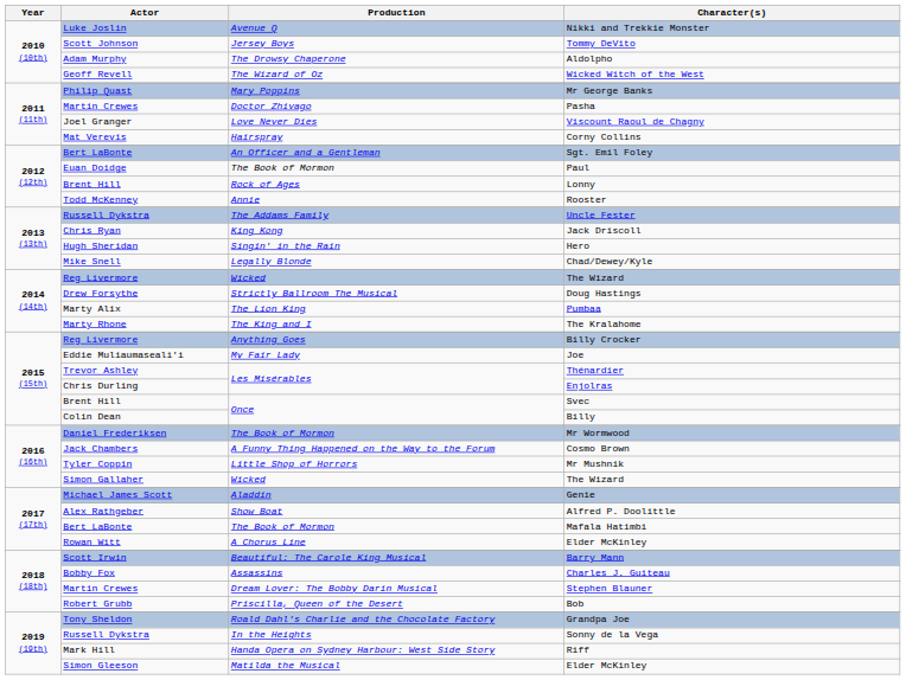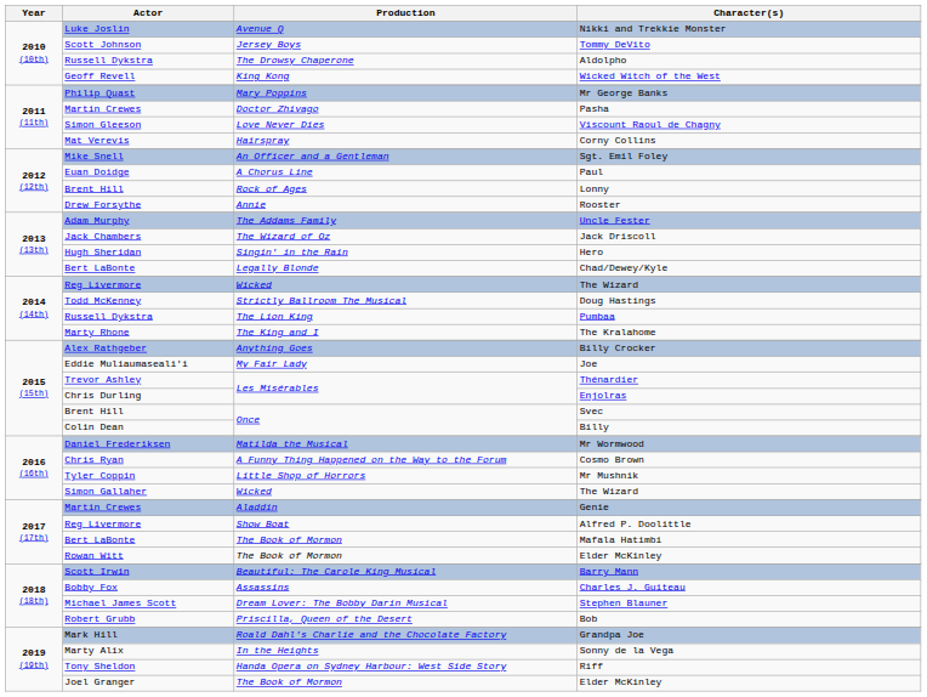Aldolpho | Actor: Adam Murphy -> Russell Dykstra
Wicked Witch of the West | Production: The Wizard of Oz -> King Kong
Viscount Raoul de Chagny | Actor: Joel Granger -> Simon Gleeson
Sgt. Emil Foley | Actor: Bert LaBonte -> Mike Snell
Paul | Production: The Book of Mormon -> A Chorus Line
Rooster | Actor: Todd McKenney -> Drew Forsythe
Uncle Fester | Actor: Russell Dykstra -> Adam Murphy
Jack Driscoll | Actor: Chris Ryan -> Jack Chambers
Jack Driscoll | Production: King Kong -> The Wizard of Oz
Chad/Dewey/Kyle | Actor: Mike Snell -> Bert LaBonte
Doug Hastings | Actor: Drew Forsythe -> Todd McKenney
Pumbaa | Actor: Marty Alix -> Russell Dykstra
Billy Crocker | Actor: Reg Livermore -> Alex Rathgeber
Mr Wormwood | Production: The Book of Mormon -> Matilda the Musical
Cosmo Brown | Actor: Jack Chambers -> Chris Ryan
Genie | Actor: Michael James Scott -> Martin Crewes
Alfred P. Doolittle | Actor: Alex Rathgeber -> Reg Livermore
2017 (17th) / Elder McKinley | Production: A Chorus Line -> The Book of Mormon
Stephen Blauner | Actor: Martin Crewes -> Michael James Scott
Grandpa Joe | Actor: Tony Sheldon -> Mark Hill
Sonny de la Vega | Actor: Russell Dykstra -> Marty Alix
Riff | Actor: Mark Hill -> Tony Sheldon
2019 (19th) / Elder McKinley | Actor: Simon Gleeson -> Joel Granger
2019 (19th) / Elder McKinley | Production: Matilda the Musical -> The Book of Mormon
